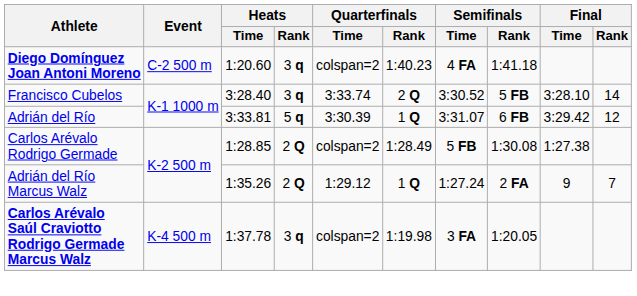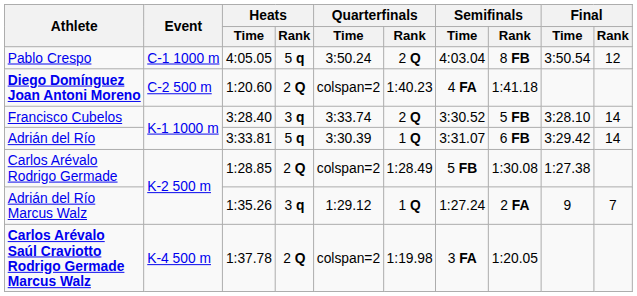+ row: Pablo Crespo | C-1 1000 m | 4:05.05 | 5 q | 3:50.24 | 2 Q | 4:03.04 | 8 FB | 3:50.54 | 12
Diego Domínguez Joan Antoni Moreno | Heats / Rank: 3 q -> 2 Q
Adrián del Río | Final / Rank: 12 -> 14
Adrián del Río Marcus Walz | Heats / Rank: 2 Q -> 3 q
Carlos Arévalo Saúl Craviotto Rodrigo Germade Marcus Walz | Heats / Rank: 3 q -> 2 Q
